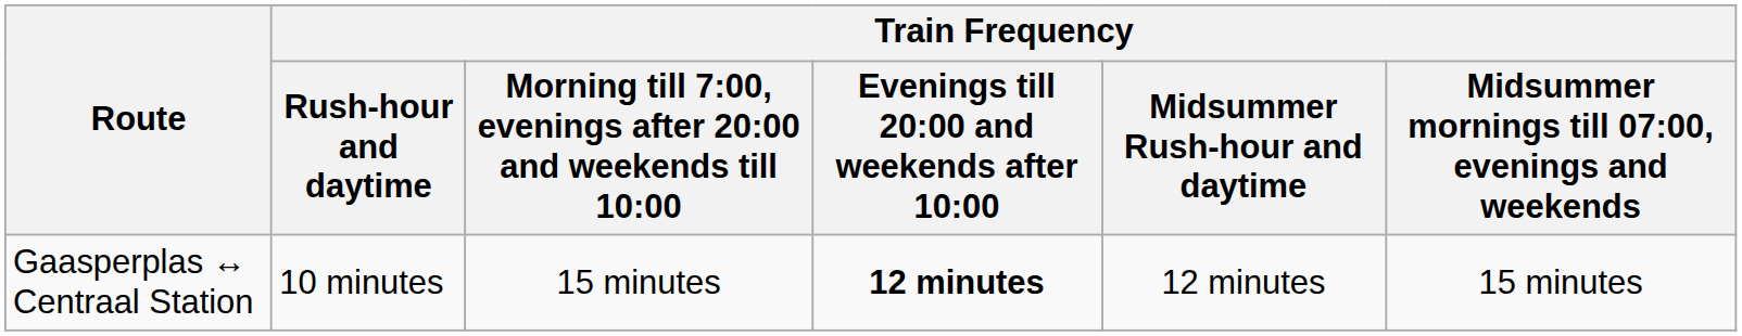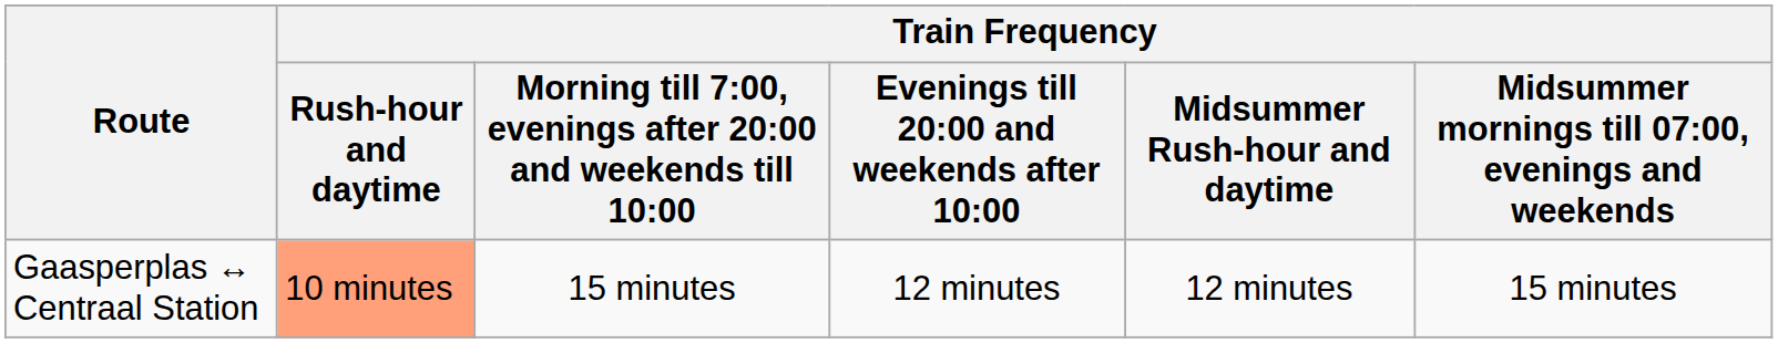Gaasperplas ↔ Centraal Station | Train Frequency / Rush-hour and daytime: no background -> lightsalmon background
Gaasperplas ↔ Centraal Station | column 4: bold -> normal
